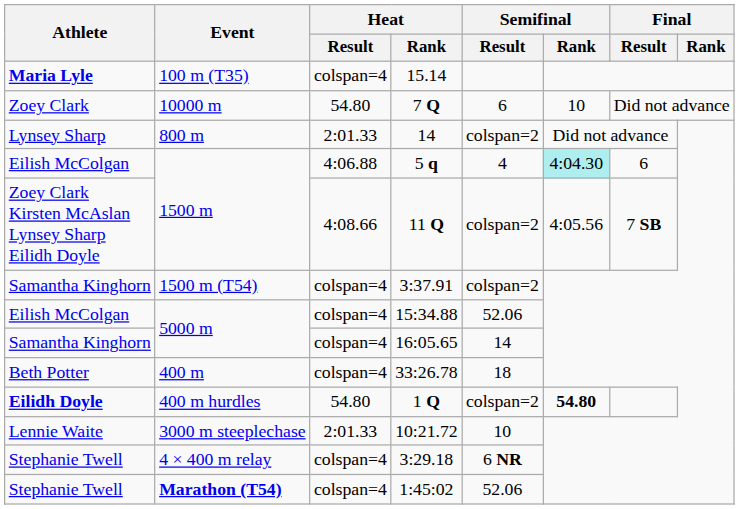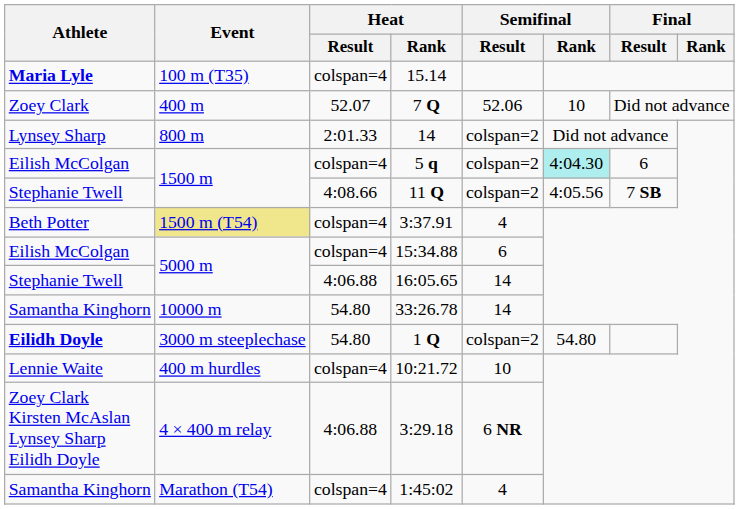7 Q | Event: 10000 m -> 400 m
7 Q | Heat / Result: 54.80 -> 52.07
7 Q | Semifinal / Result: 6 -> 52.06
5 q | Heat / Result: 4:06.88 -> colspan=4
5 q | Semifinal / Result: 4 -> colspan=2
11 Q | Athlete: Zoey Clark Kirsten McAslan Lynsey Sharp Eilidh Doyle -> Stephanie Twell
3:37.91 | Athlete: Samantha Kinghorn -> Beth Potter
3:37.91 | Event: no background -> khaki background
3:37.91 | Semifinal / Result: colspan=2 -> 4
15:34.88 | Semifinal / Result: 52.06 -> 6
16:05.65 | Athlete: Samantha Kinghorn -> Stephanie Twell
16:05.65 | Heat / Result: colspan=4 -> 4:06.88
33:26.78 | Athlete: Beth Potter -> Samantha Kinghorn
33:26.78 | Event: 400 m -> 10000 m
33:26.78 | Heat / Result: colspan=4 -> 54.80
33:26.78 | Semifinal / Result: 18 -> 14
1 Q | Event: 400 m hurdles -> 3000 m steeplechase
1 Q | Semifinal / Rank: bold -> normal
10:21.72 | Event: 3000 m steeplechase -> 400 m hurdles
10:21.72 | Heat / Result: 2:01.33 -> colspan=4
3:29.18 | Athlete: Stephanie Twell -> Zoey Clark Kirsten McAslan Lynsey Sharp Eilidh Doyle
3:29.18 | Heat / Result: colspan=4 -> 4:06.88
1:45:02 | Athlete: Stephanie Twell -> Samantha Kinghorn
1:45:02 | Event: bold -> normal
1:45:02 | Semifinal / Result: 52.06 -> 4
